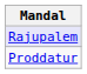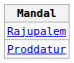row 2 | column 1: lavender background -> no background
